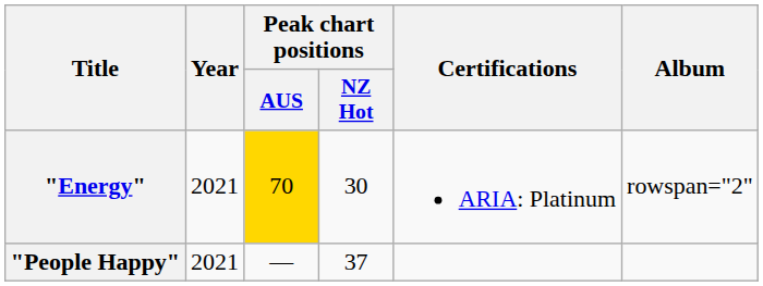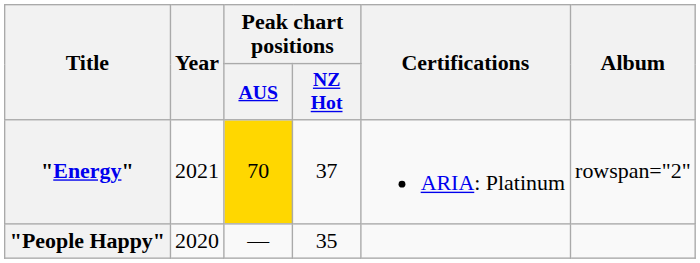"Energy" | Peak chart positions / NZ Hot: 30 -> 37
"People Happy" | Year: 2021 -> 2020
"People Happy" | Peak chart positions / NZ Hot: 37 -> 35
